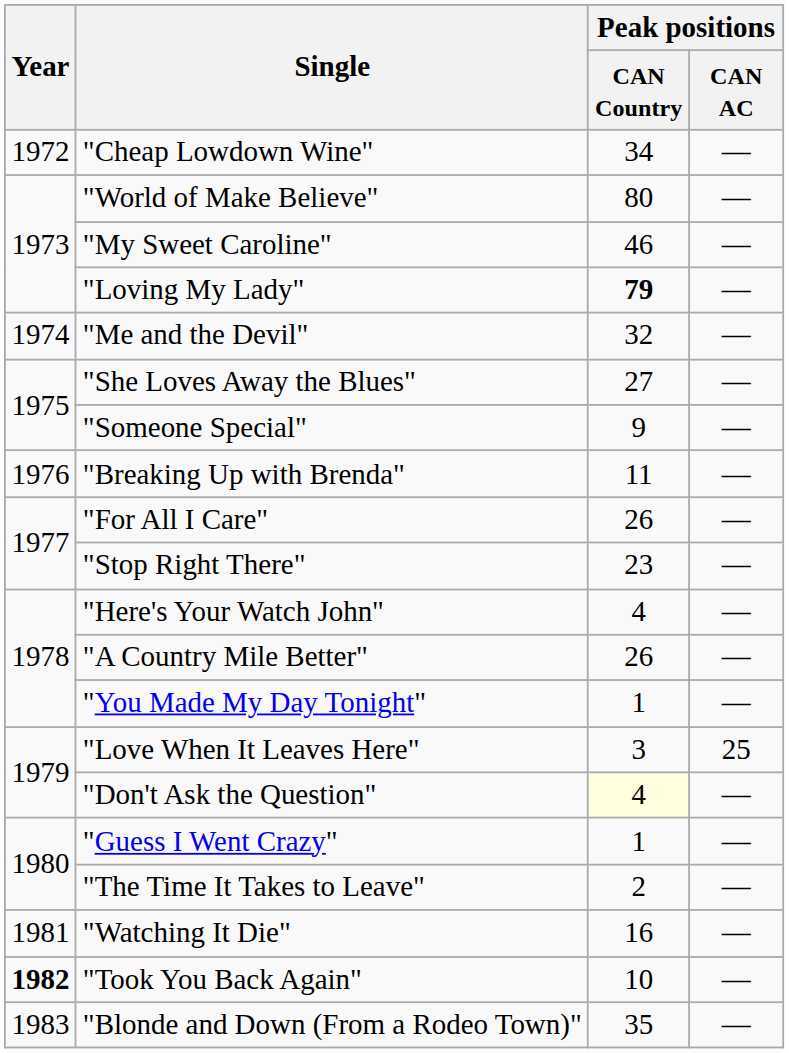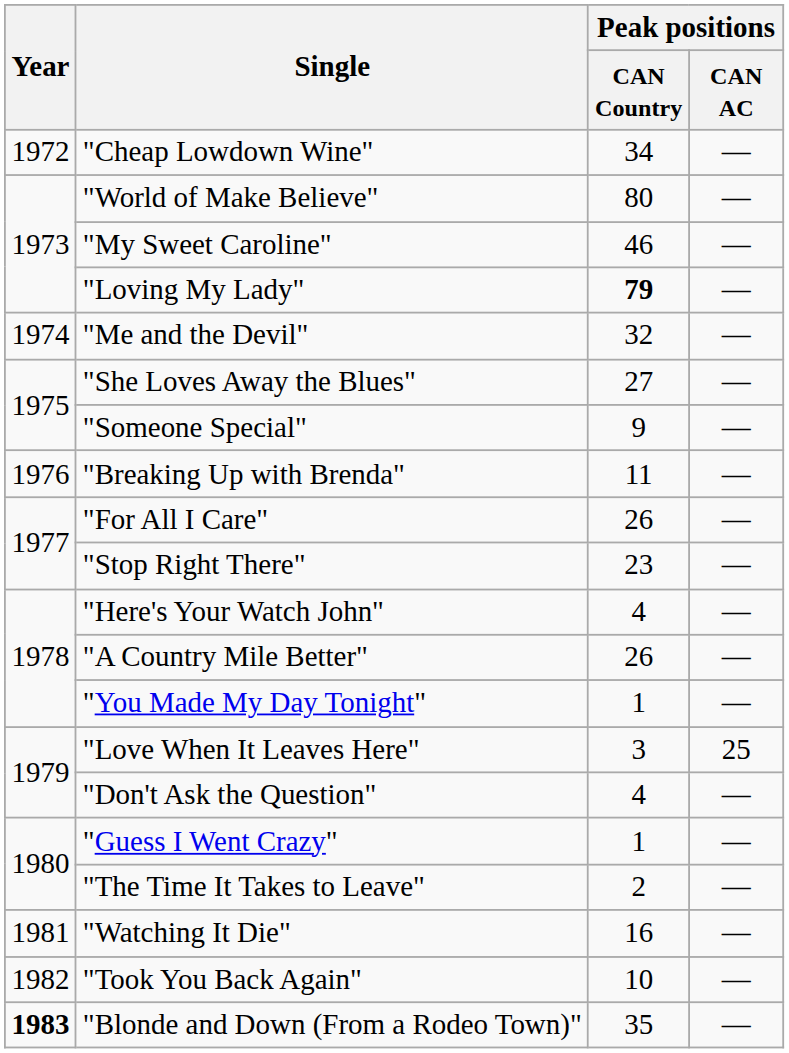"Don't Ask the Question" | Peak positions / CAN Country: lightyellow background -> no background
"Took You Back Again" | Year: bold -> normal
"Blonde and Down (From a Rodeo Town)" | Year: normal -> bold
